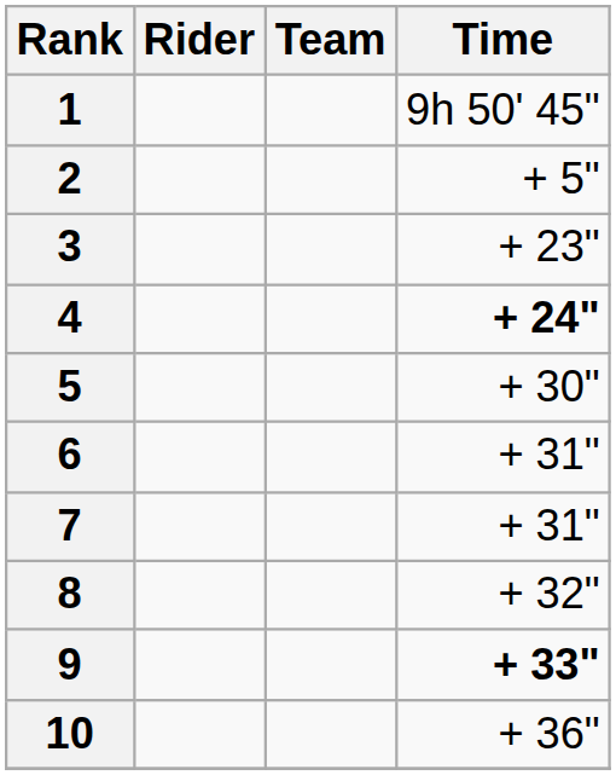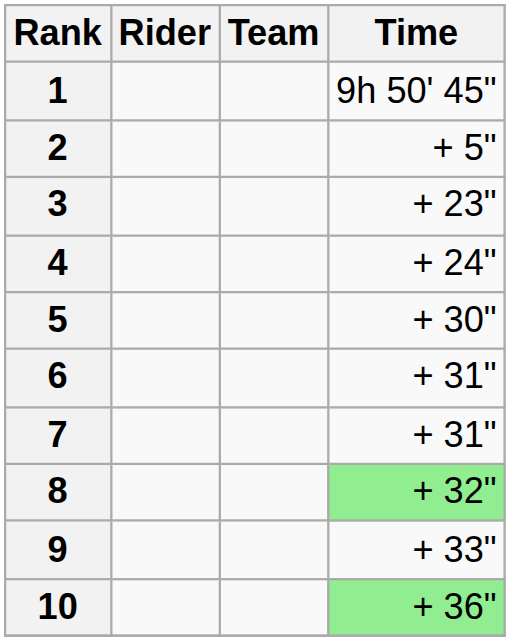4 | Time: bold -> normal
8 | Time: no background -> lightgreen background
9 | Time: bold -> normal
10 | Time: no background -> lightgreen background
